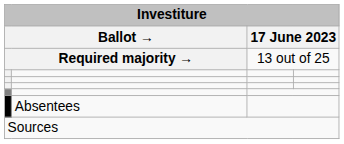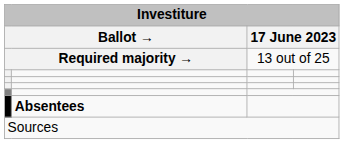Absentees | column 2: normal -> bold
